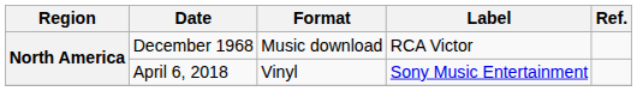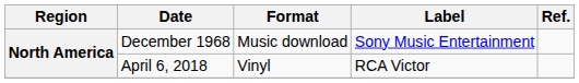December 1968 | Label: RCA Victor -> Sony Music Entertainment
April 6, 2018 | Label: Sony Music Entertainment -> RCA Victor
